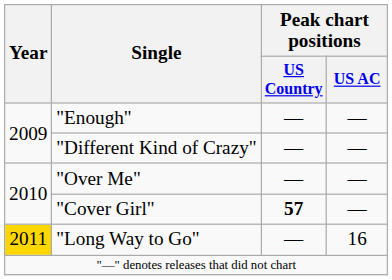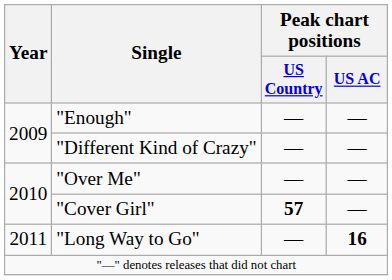"Long Way to Go" | Year: gold background -> no background
"Long Way to Go" | Peak chart positions / US AC: normal -> bold
